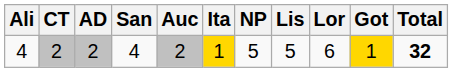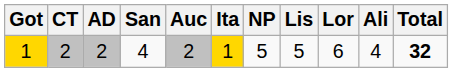columns swapped: Ali <-> Got
